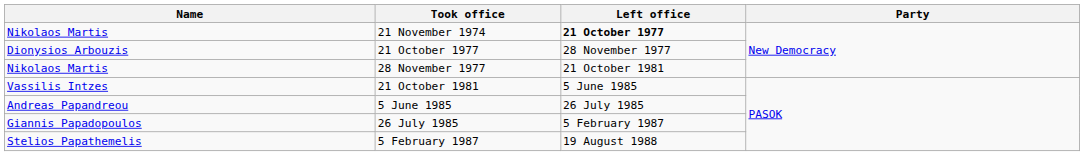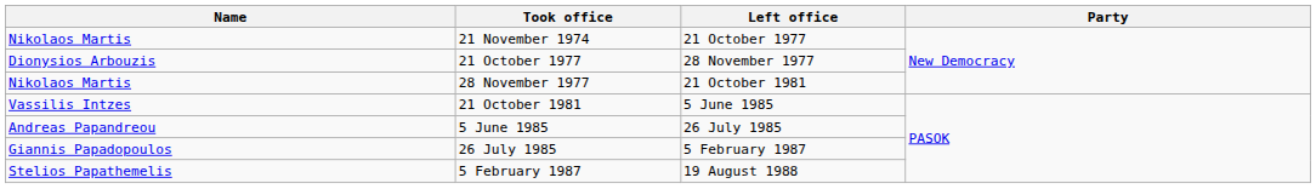21 November 1974 | Left office: bold -> normal
